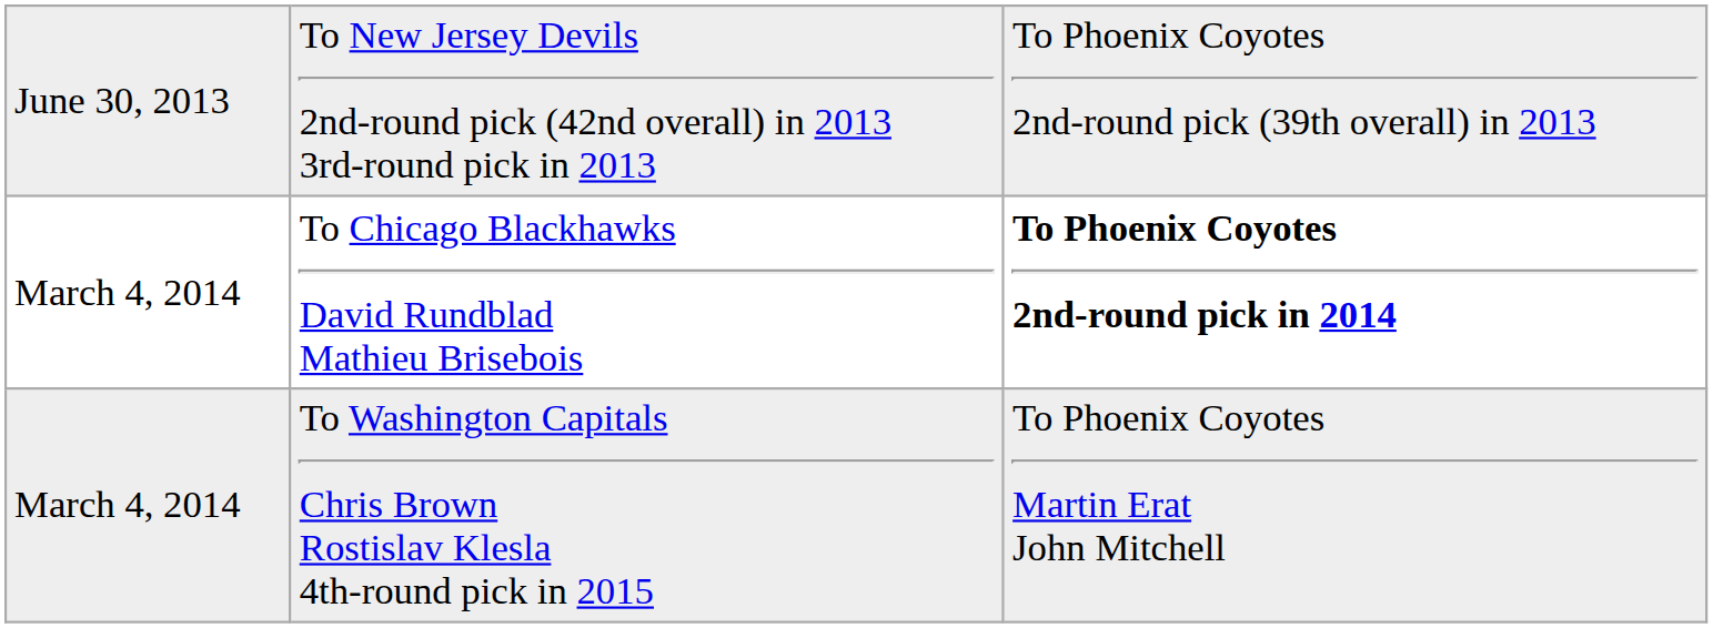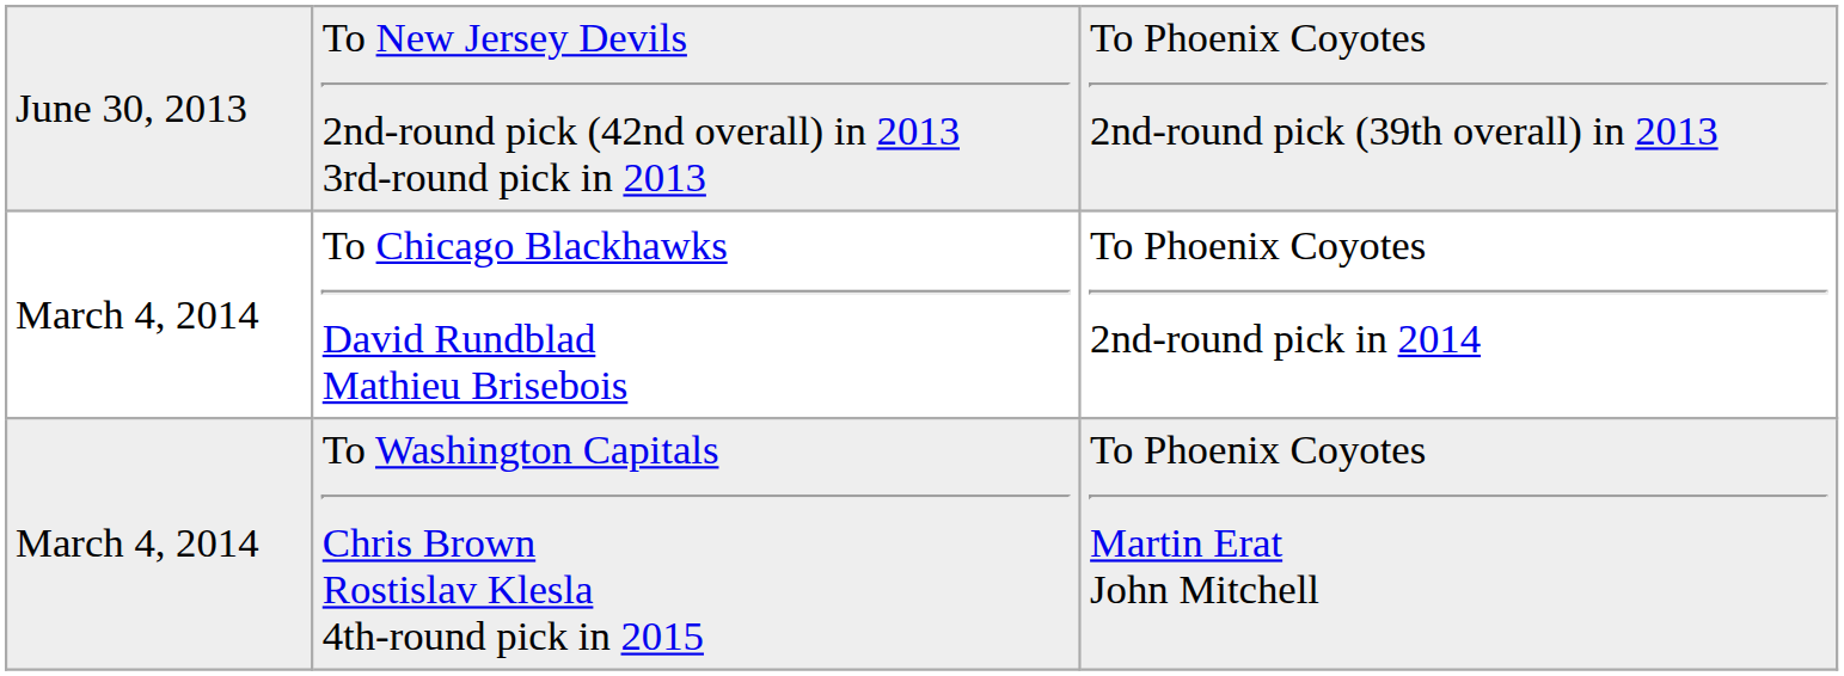To Chicago Blackhawks David Rundblad Mathieu Brisebois | column 3: bold -> normal
